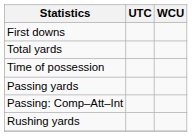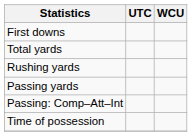rows swapped: Rushing yards <-> Time of possession
